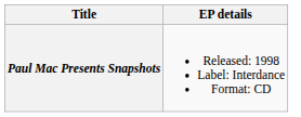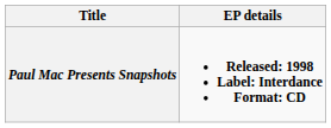Paul Mac Presents Snapshots | EP details: normal -> bold
